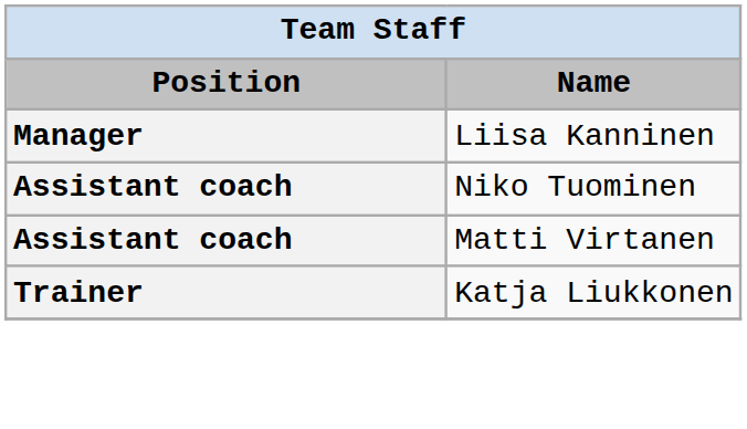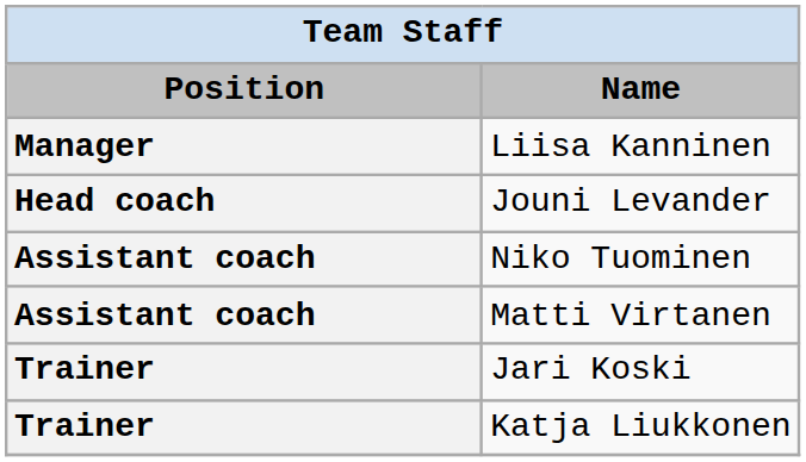+ row: Head coach | Jouni Levander
+ row: Trainer | Jari Koski
